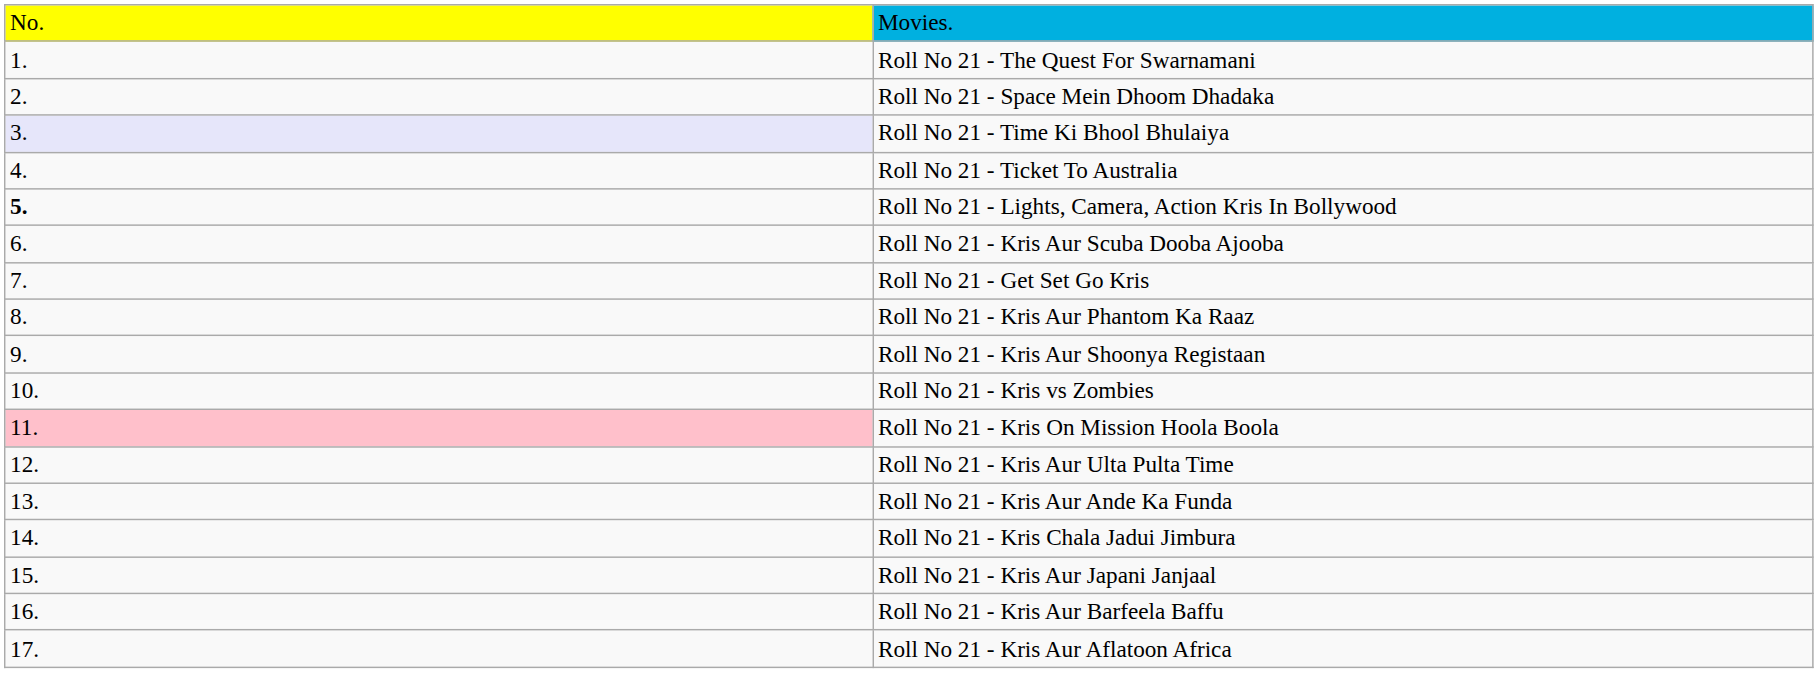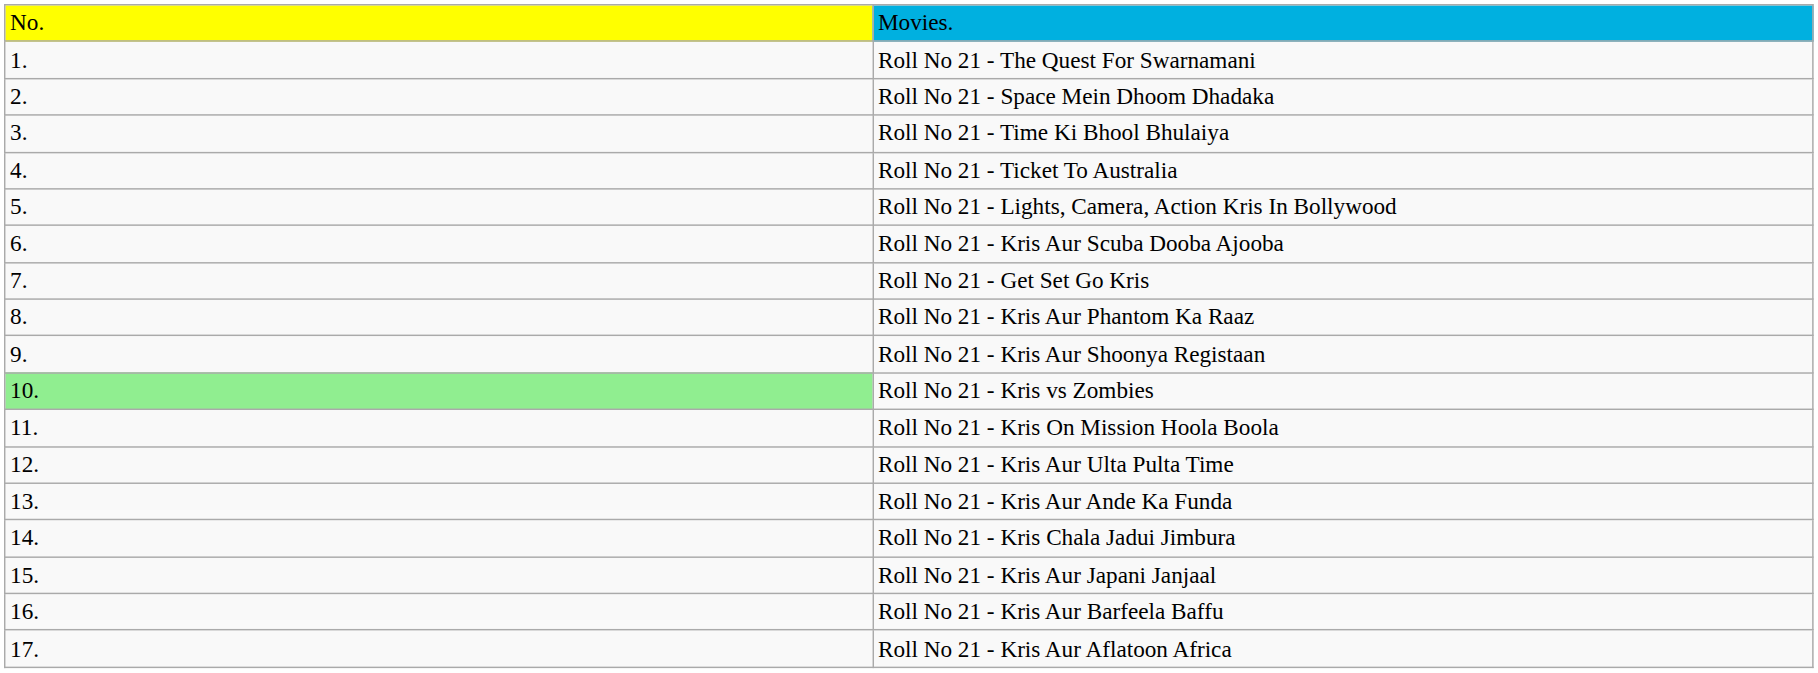Roll No 21 - Time Ki Bhool Bhulaiya | column 1: lavender background -> no background
Roll No 21 - Lights, Camera, Action Kris In Bollywood | column 1: bold -> normal
Roll No 21 - Kris vs Zombies | column 1: no background -> lightgreen background
Roll No 21 - Kris On Mission Hoola Boola | column 1: pink background -> no background
